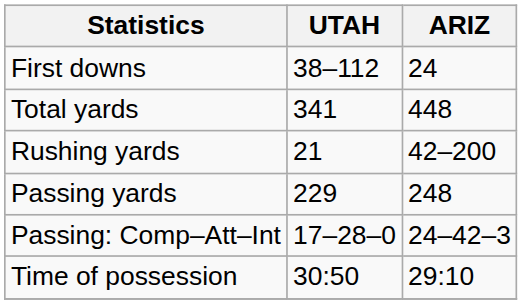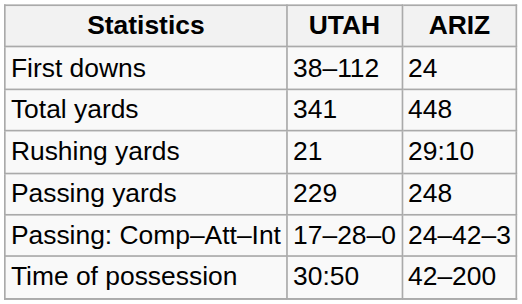Rushing yards | ARIZ: 42–200 -> 29:10
Time of possession | ARIZ: 29:10 -> 42–200
